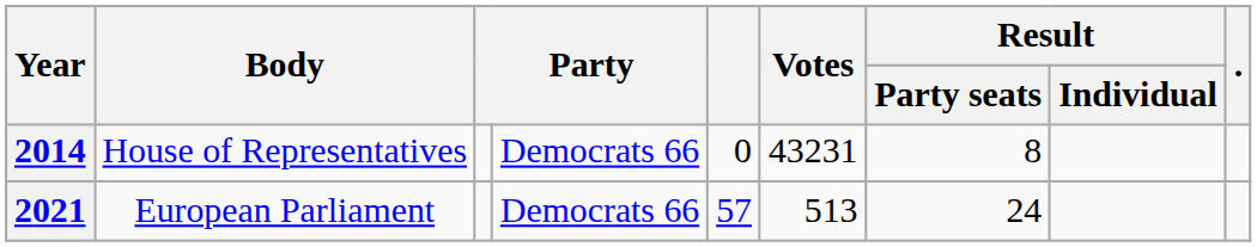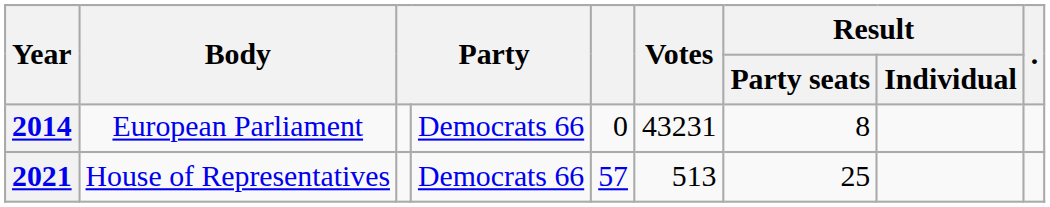2014 | Body: House of Representatives -> European Parliament
2021 | Body: European Parliament -> House of Representatives
2021 | Result / Party seats: 24 -> 25
